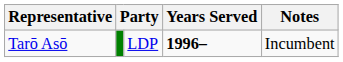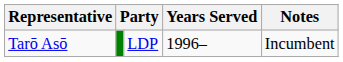Tarō Asō | Years Served: bold -> normal
